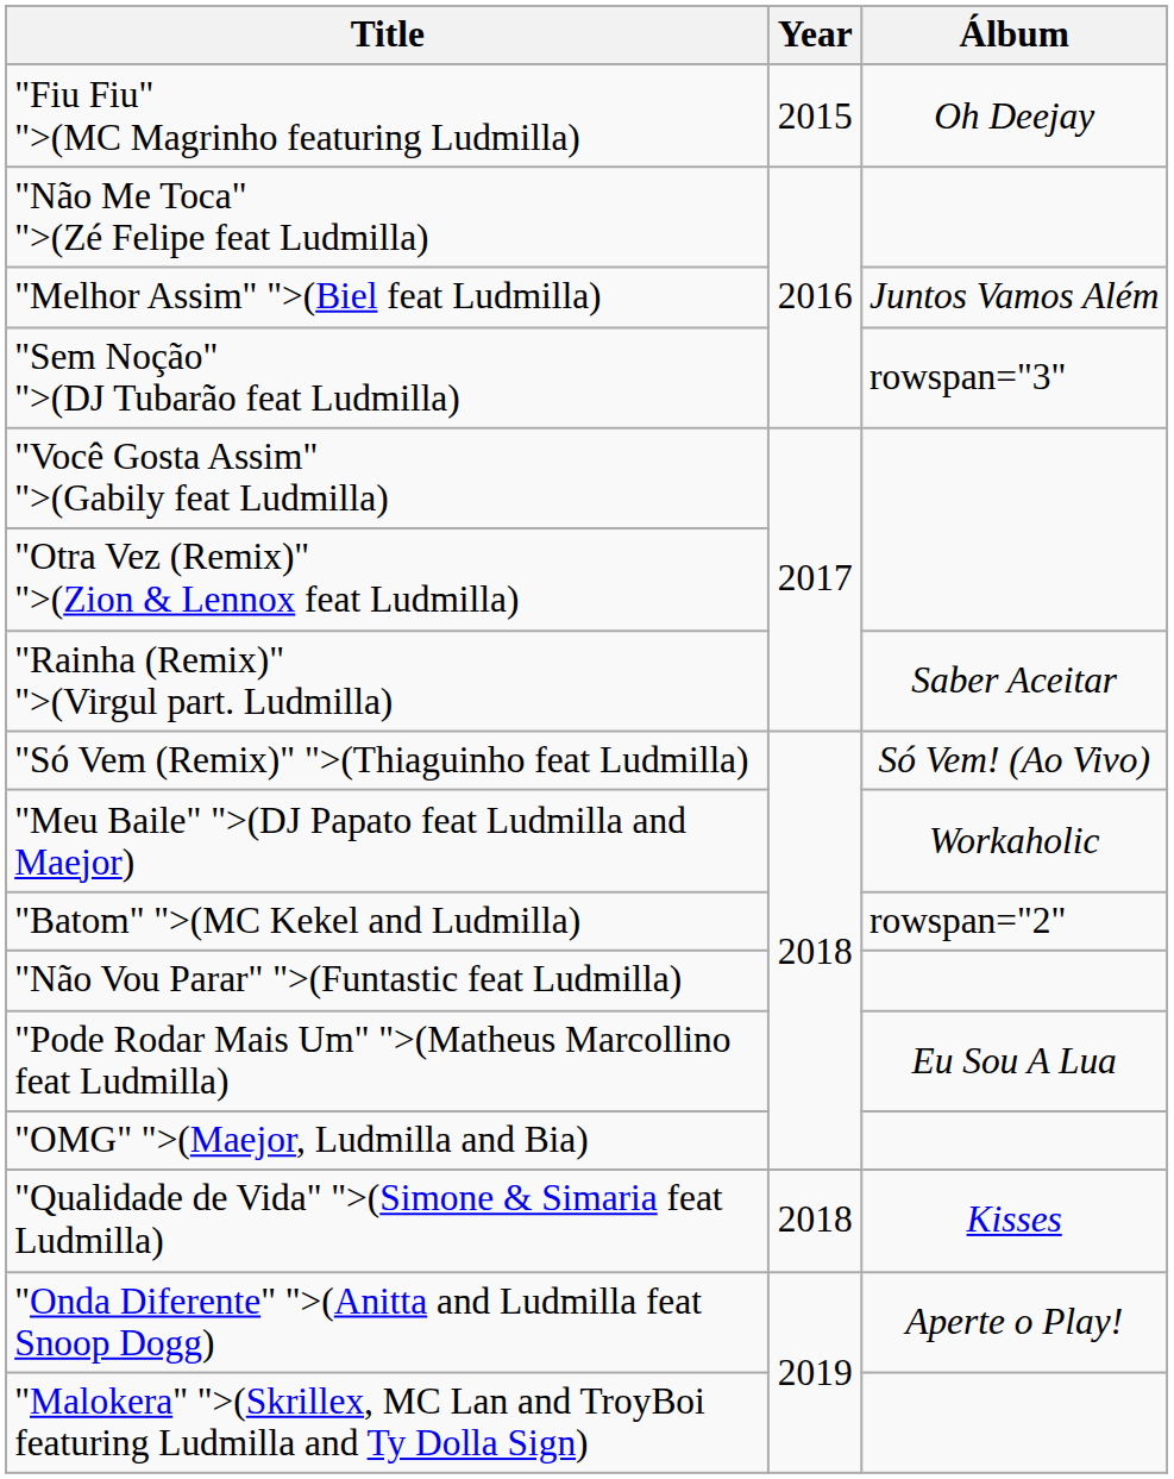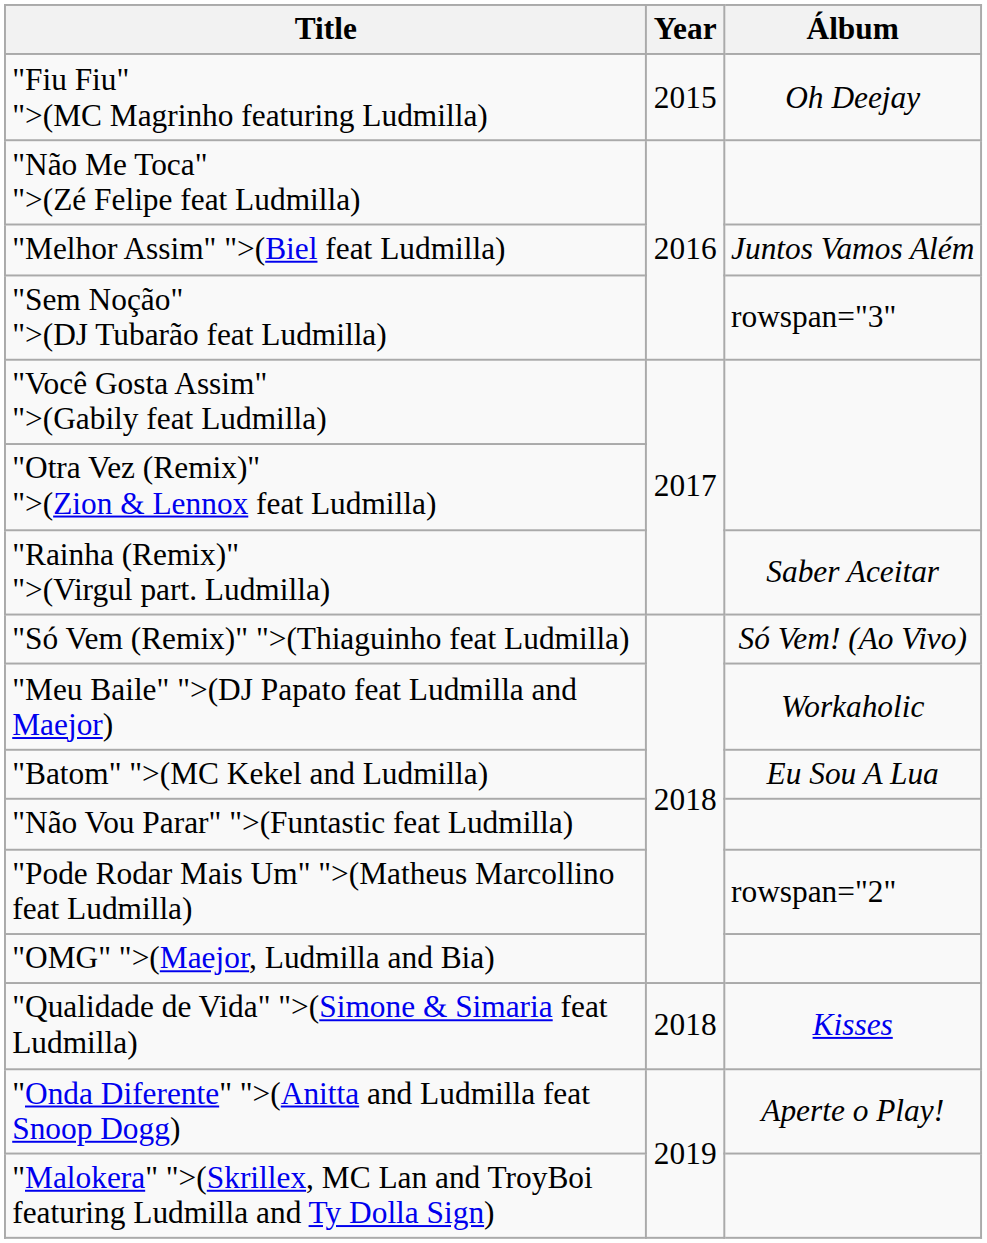"Batom" ">(MC Kekel and Ludmilla) | Álbum: rowspan="2" -> Eu Sou A Lua
"Pode Rodar Mais Um" ">(Matheus Marcollino feat Ludmilla) | Álbum: Eu Sou A Lua -> rowspan="2"
